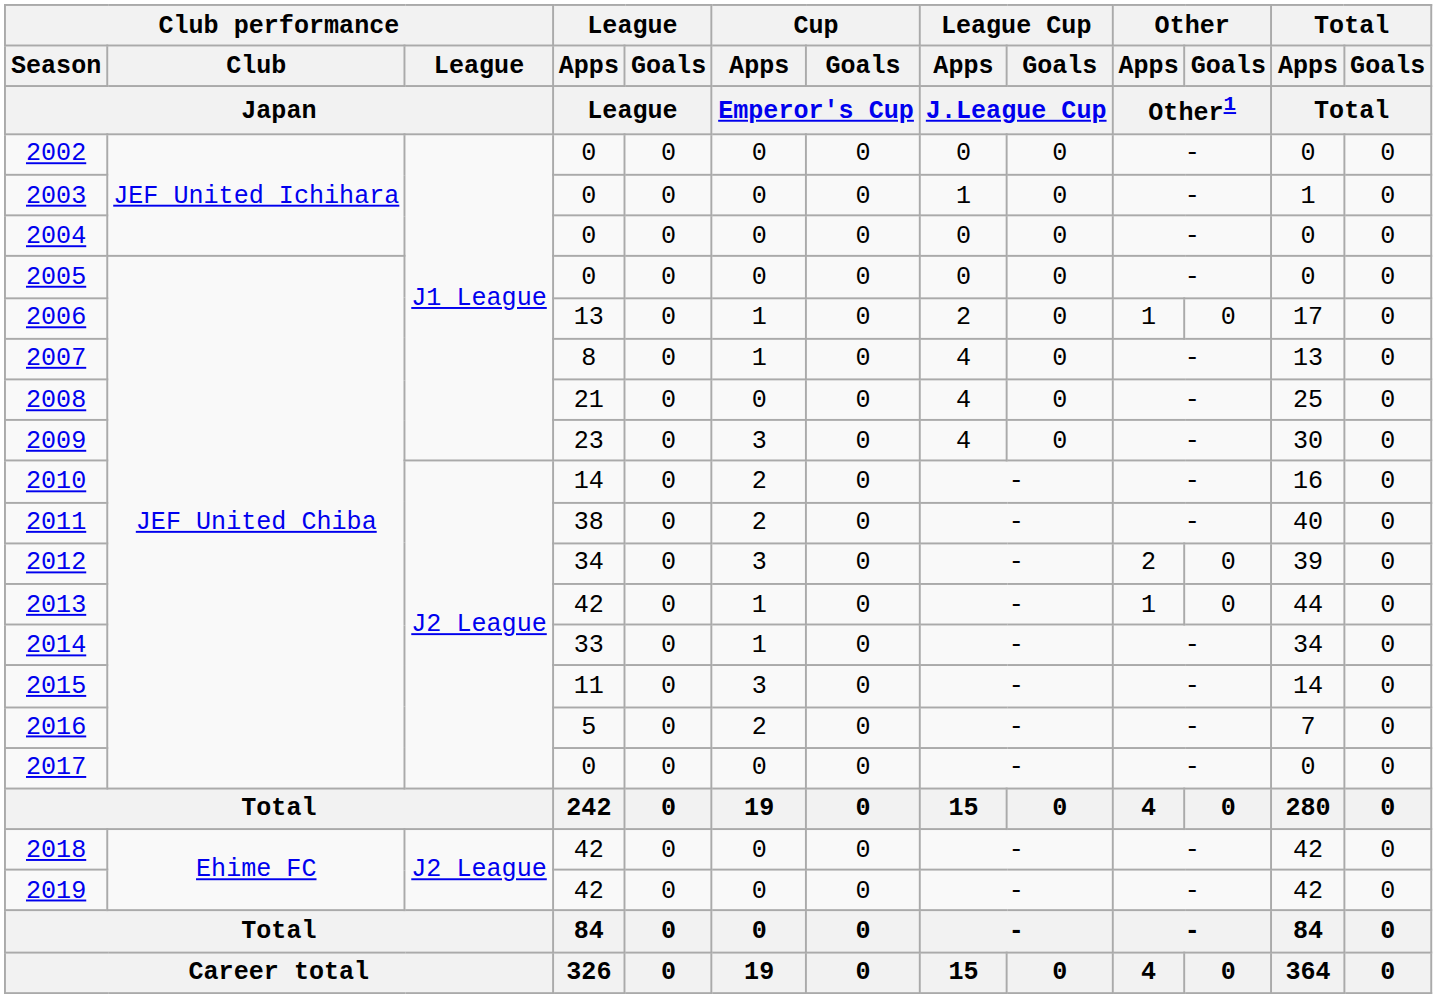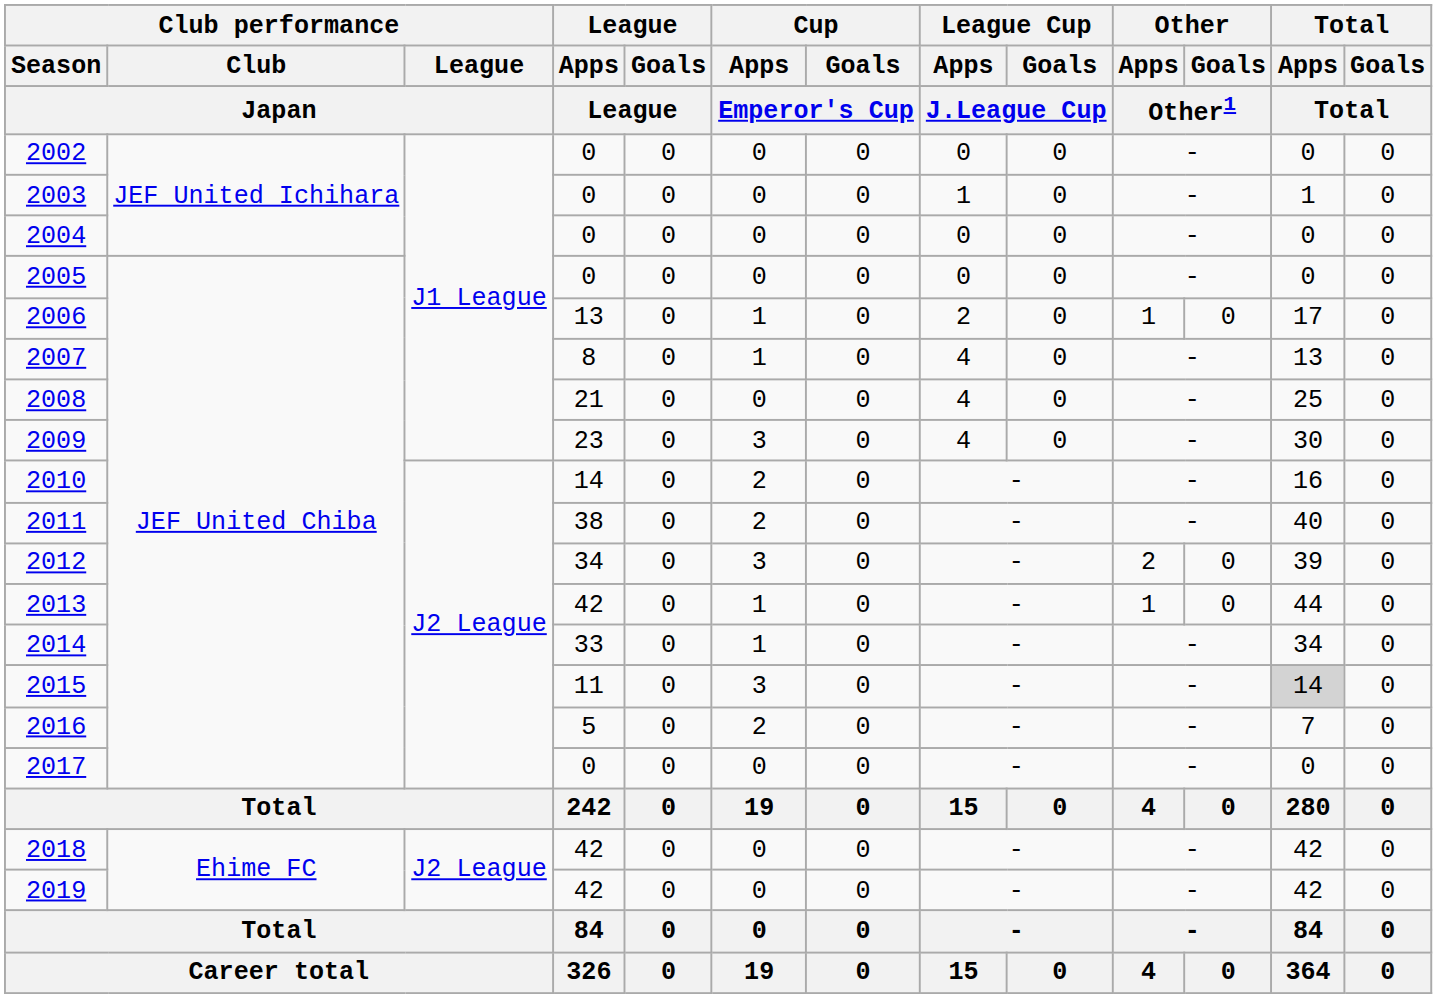2015 | Total / Apps / Total: no background -> lightgrey background
